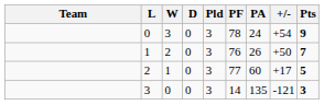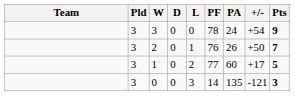columns swapped: Pld <-> L
